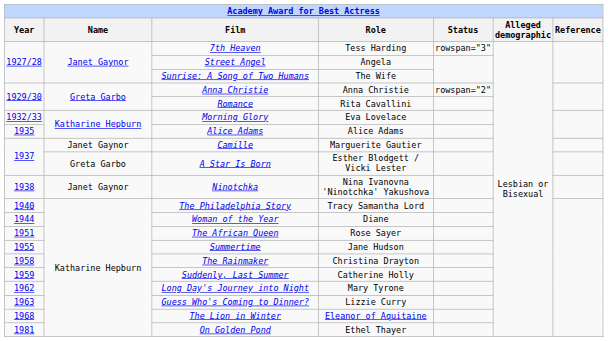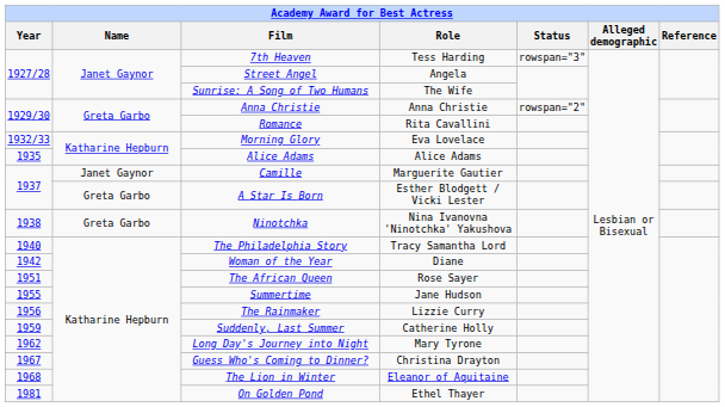Ninotchka | Name: Janet Gaynor -> Greta Garbo
Woman of the Year | Year: 1944 -> 1942
The Rainmaker | Year: 1958 -> 1956
The Rainmaker | Role: Christina Drayton -> Lizzie Curry
Guess Who's Coming to Dinner? | Year: 1963 -> 1967
Guess Who's Coming to Dinner? | Role: Lizzie Curry -> Christina Drayton
